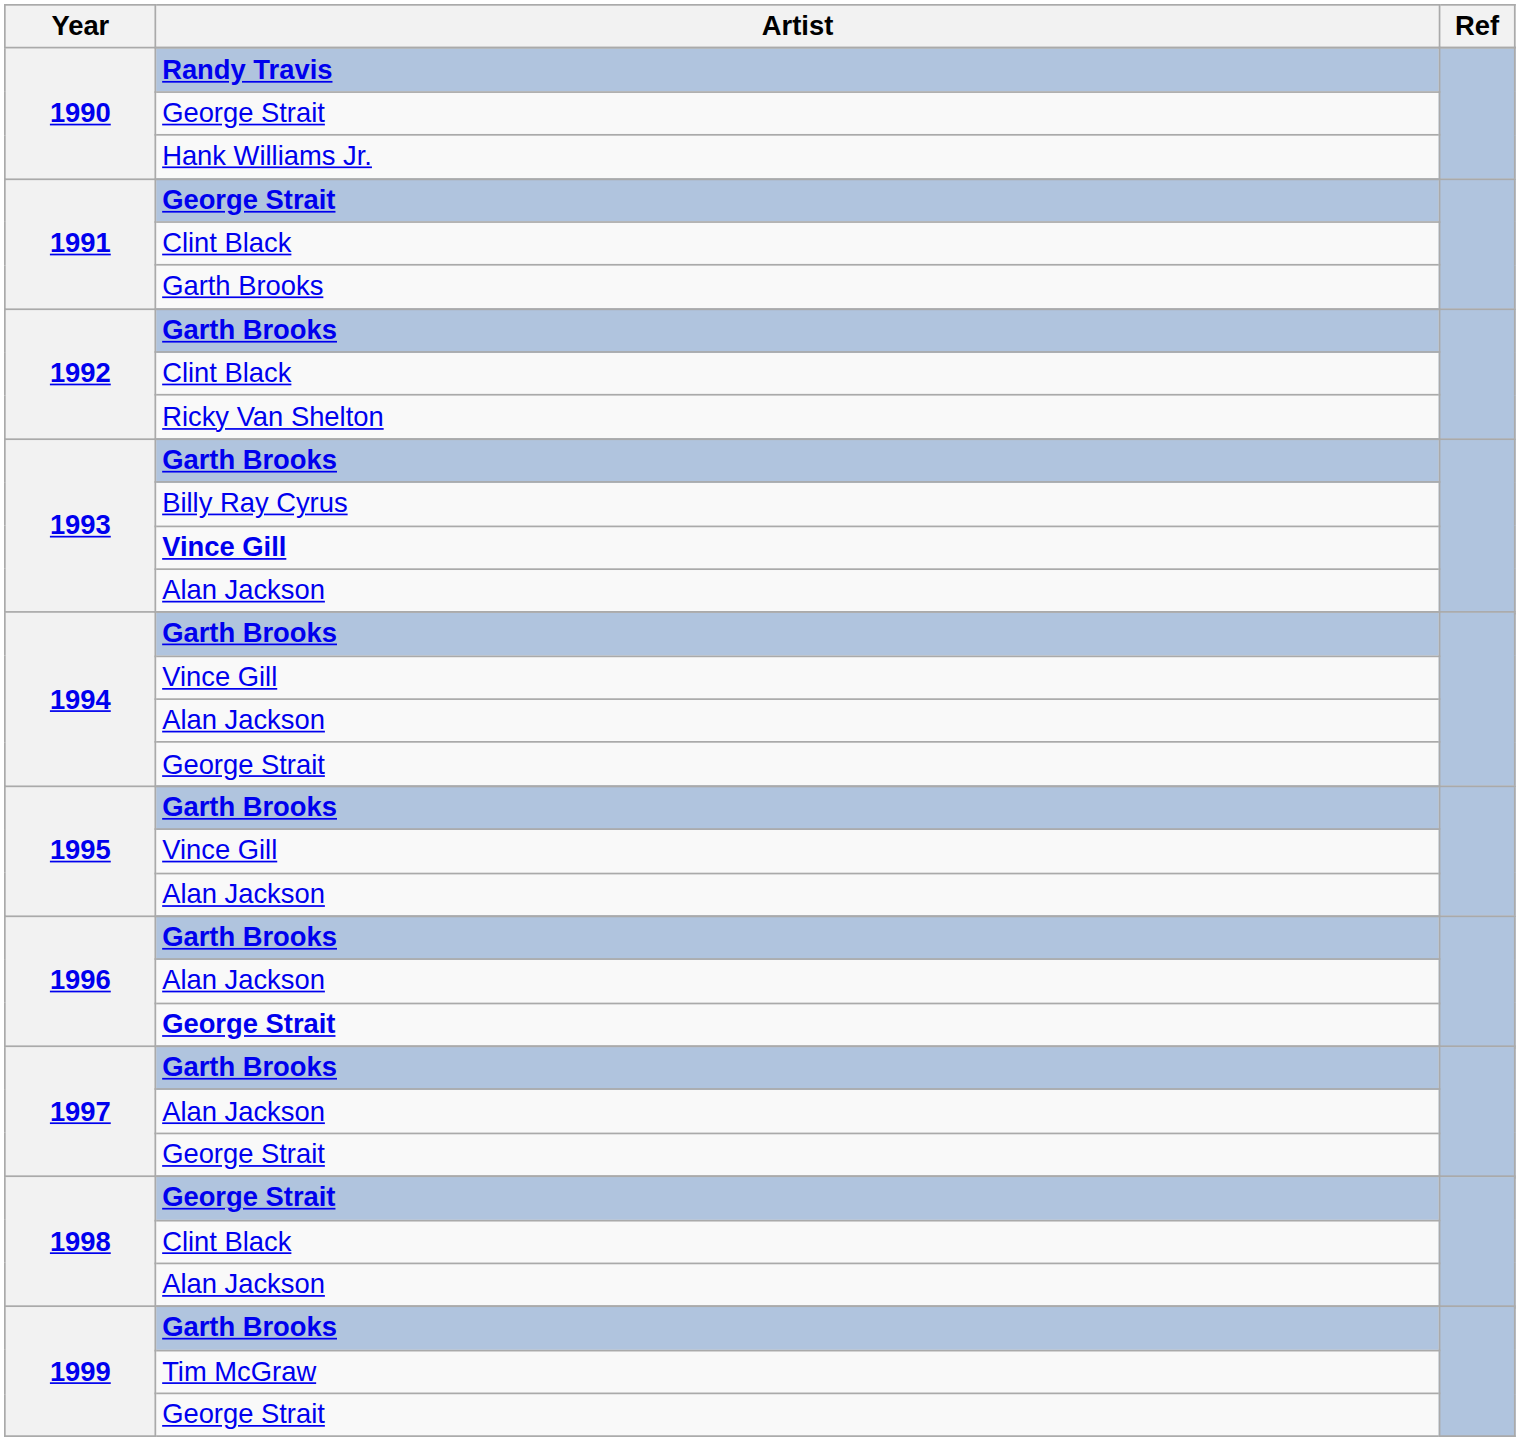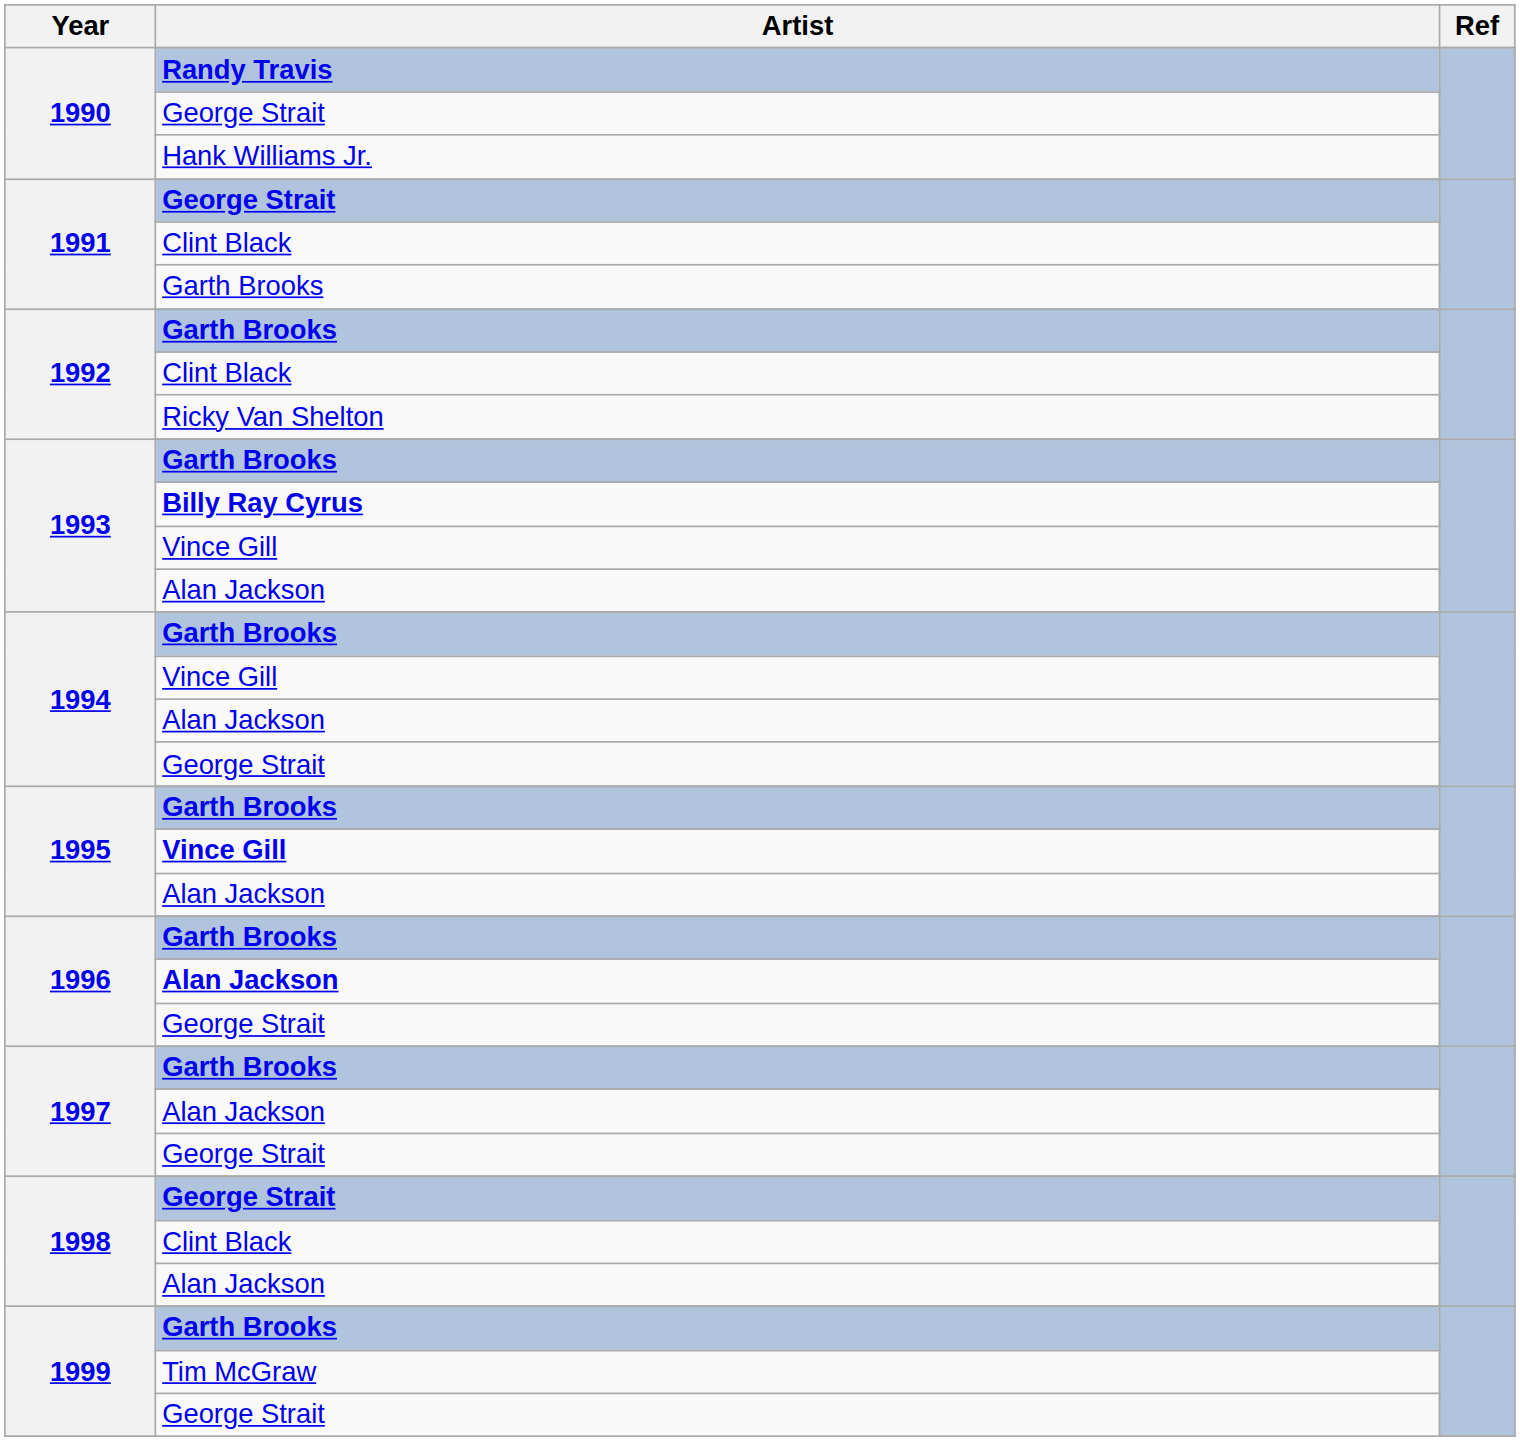1993 / Billy Ray Cyrus | Artist: normal -> bold
1993 / Vince Gill | Artist: bold -> normal
1995 / Vince Gill | Artist: normal -> bold
1996 / Alan Jackson | Artist: normal -> bold
1996 / George Strait | Artist: bold -> normal
